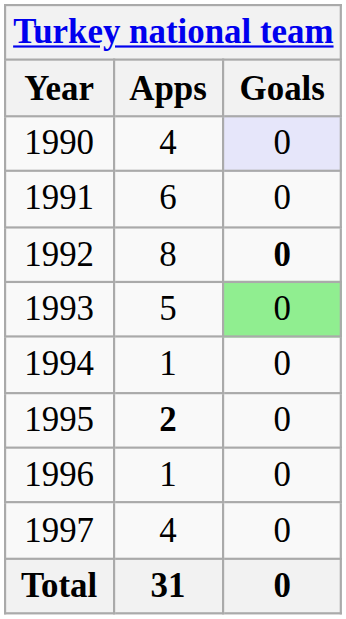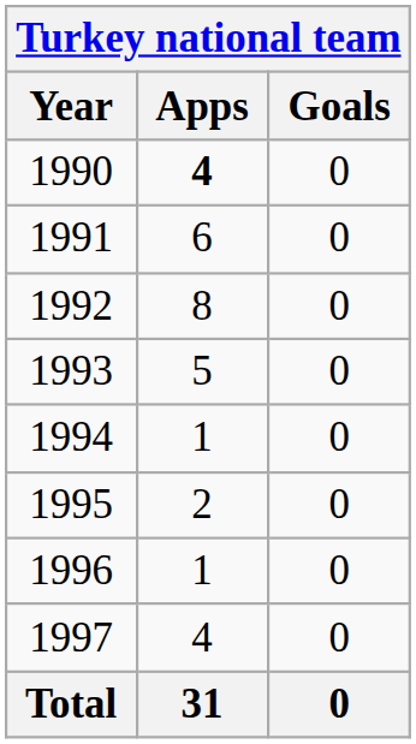1990 | Apps: normal -> bold
1990 | Goals: lavender background -> no background
1992 | Goals: bold -> normal
1993 | Goals: lightgreen background -> no background
1995 | Apps: bold -> normal
